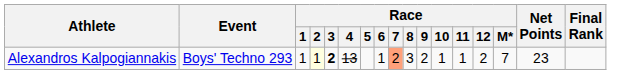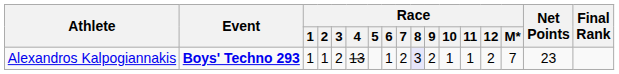Alexandros Kalpogiannakis | Event: normal -> bold
Alexandros Kalpogiannakis | Race / 2: lightyellow background -> no background
Alexandros Kalpogiannakis | Race / 3: bold -> normal
Alexandros Kalpogiannakis | Race / 7: lightsalmon background -> no background
Alexandros Kalpogiannakis | Race / 8: no background -> lavender background
